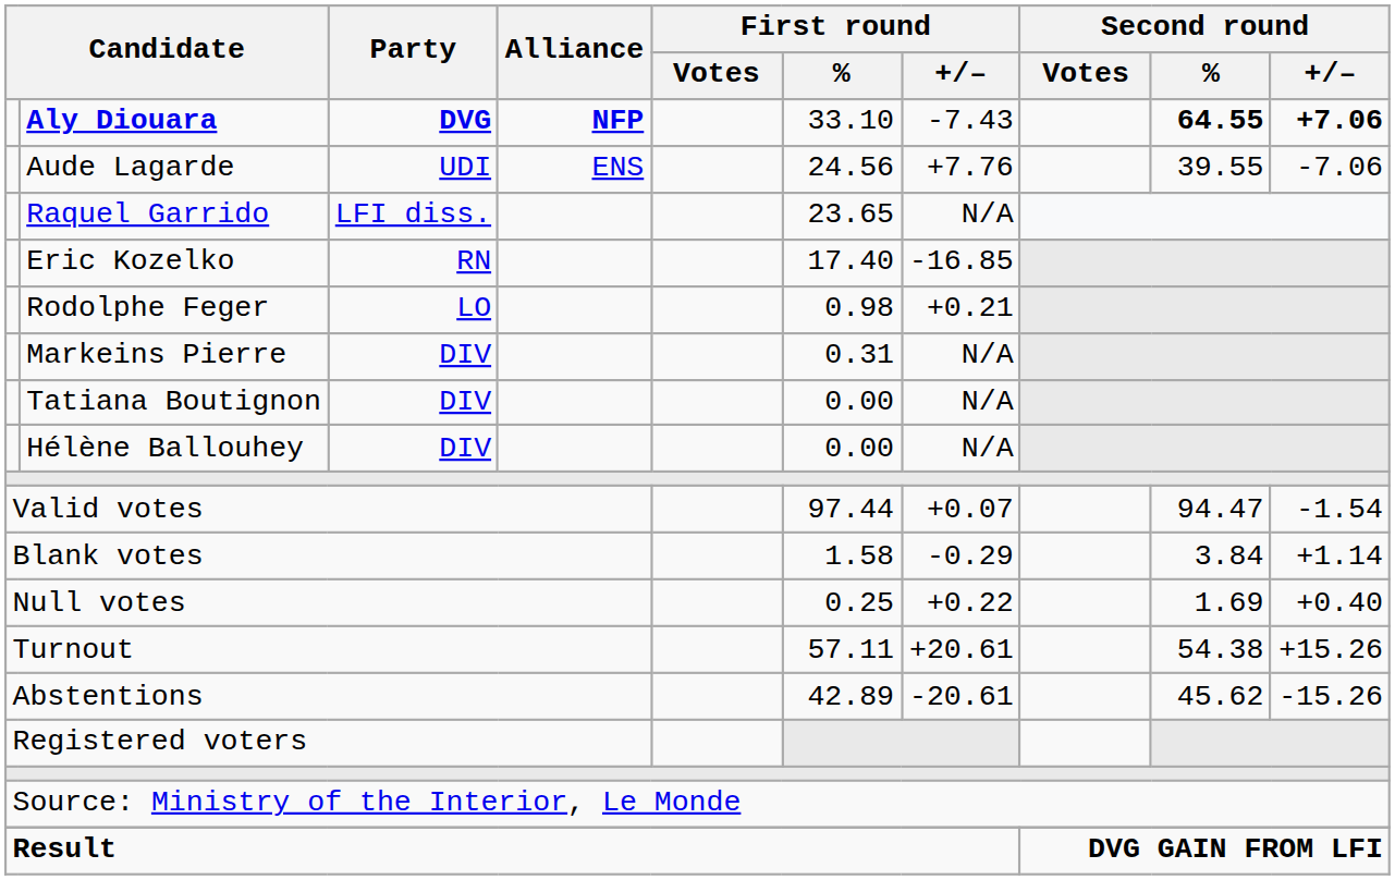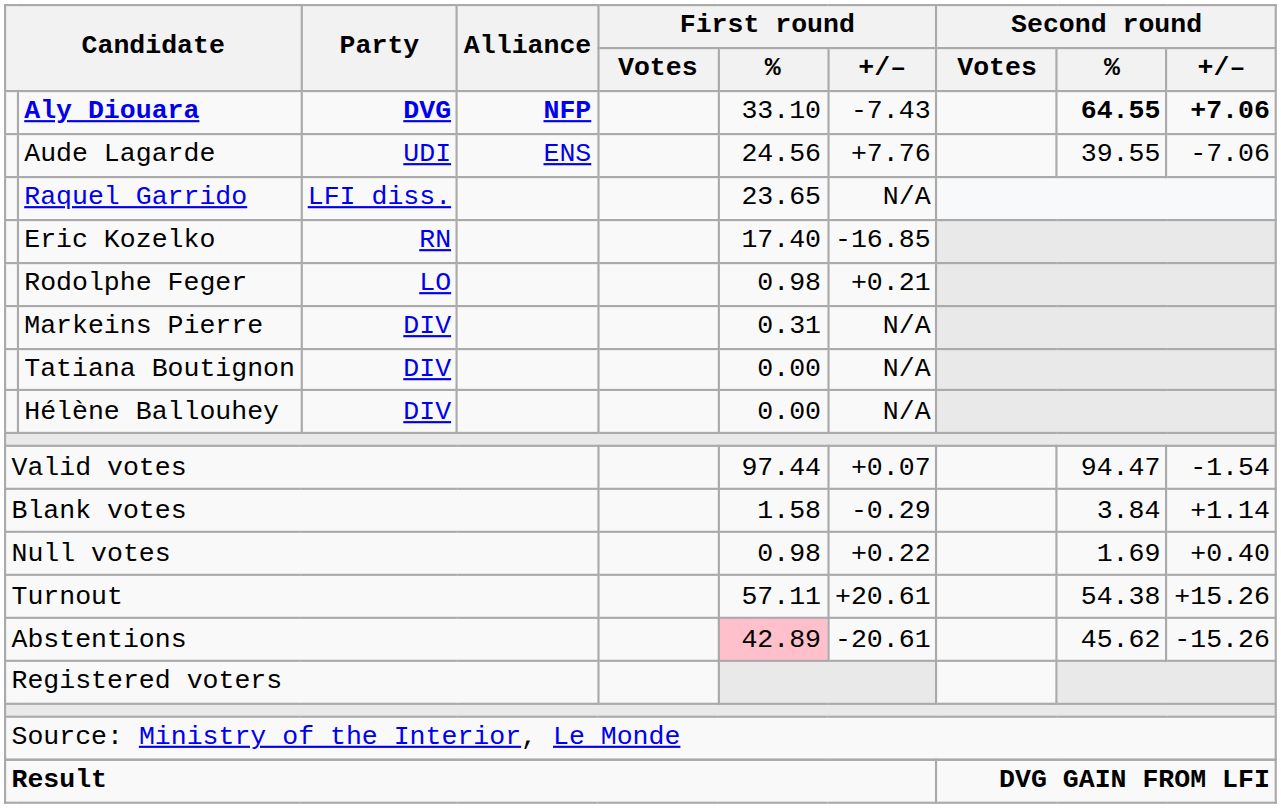Null votes | First round / %: 0.25 -> 0.98
Abstentions | First round / %: no background -> pink background
